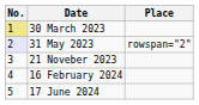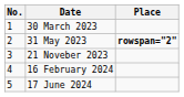30 March 2023 | No.: khaki background -> no background
31 May 2023 | No.: lavender background -> no background
31 May 2023 | Place: normal -> bold
